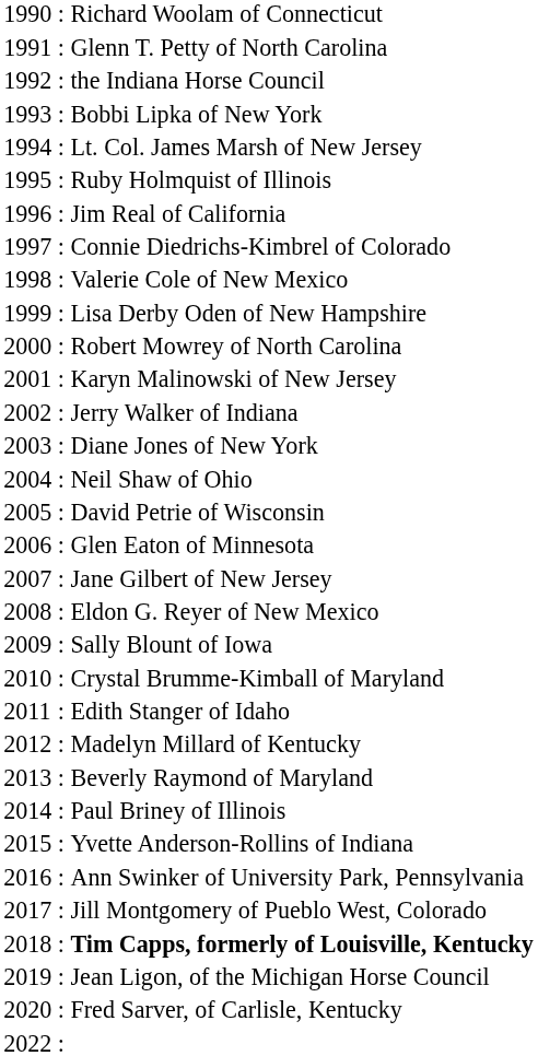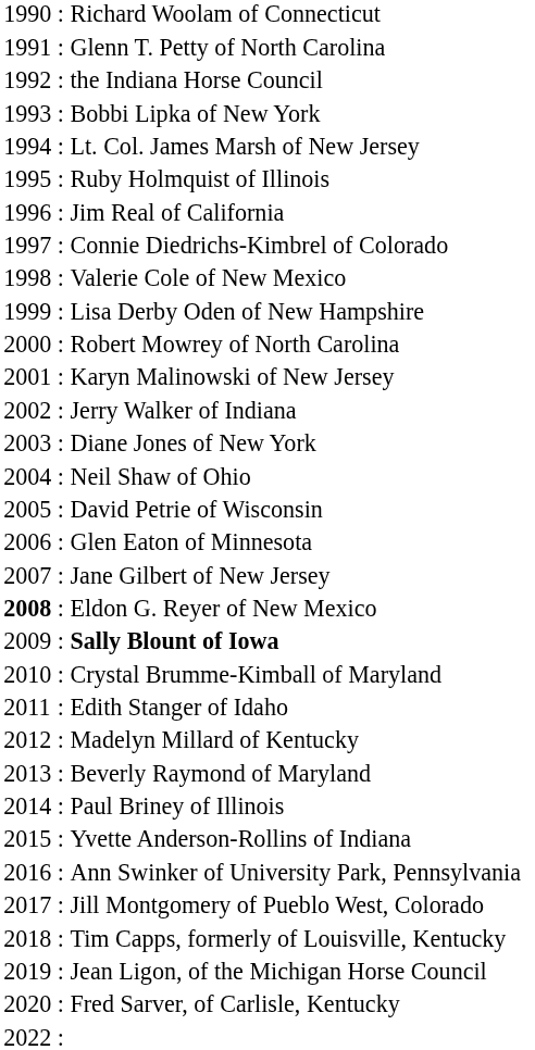Eldon G. Reyer of New Mexico | column 1: normal -> bold
Sally Blount of Iowa | column 3: normal -> bold
Tim Capps, formerly of Louisville, Kentucky | column 3: bold -> normal
